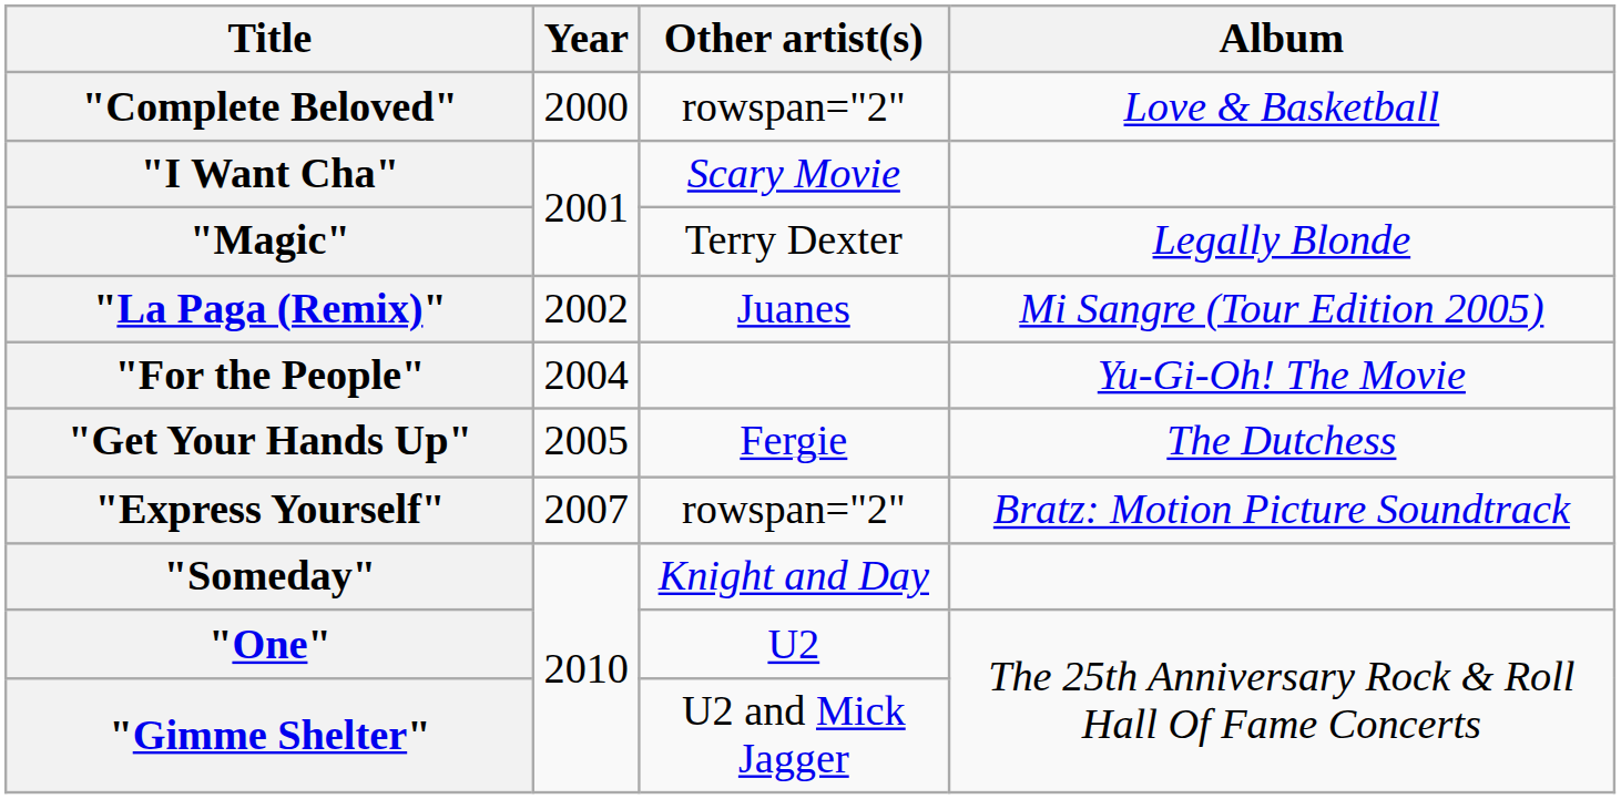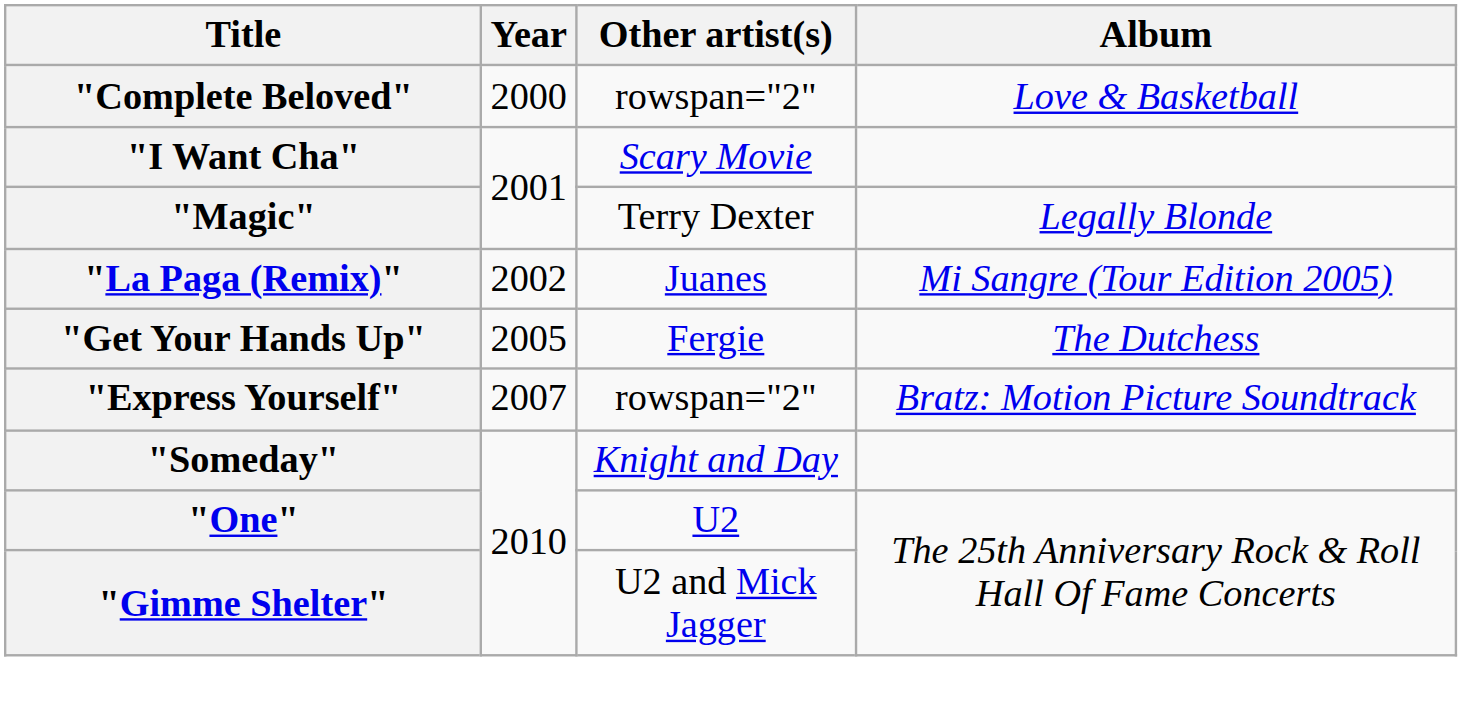- row: "For the People" | 2004 | Yu-Gi-Oh! The Movie
